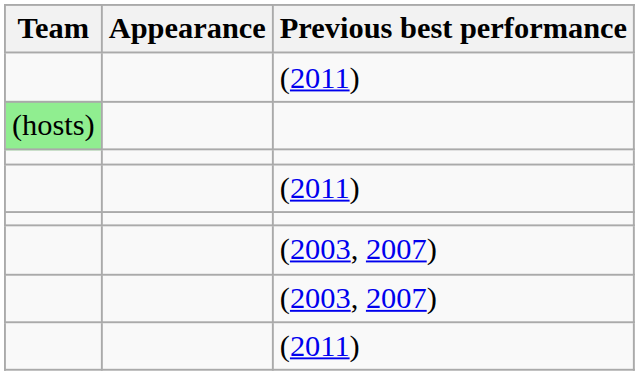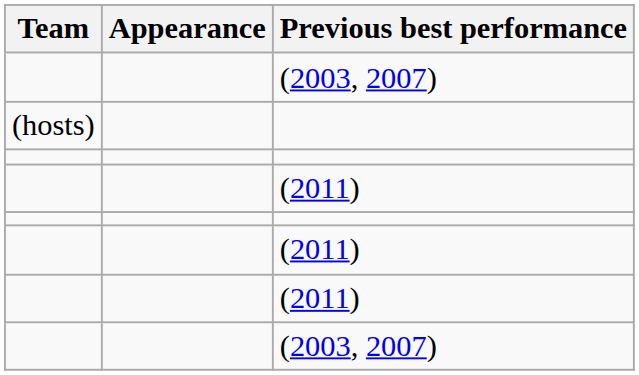row 2 | Previous best performance: (2011) -> (2003, 2007)
row 3 | Team: lightgreen background -> no background
row 7 | Previous best performance: (2003, 2007) -> (2011)
row 8 | Previous best performance: (2003, 2007) -> (2011)
row 9 | Previous best performance: (2011) -> (2003, 2007)
